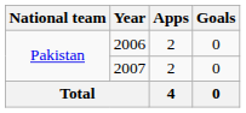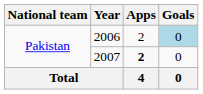2006 | Goals: no background -> lightblue background
2007 | Apps: normal -> bold
